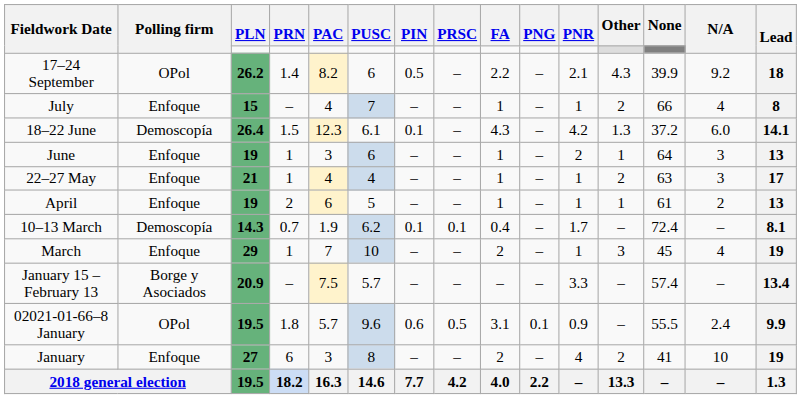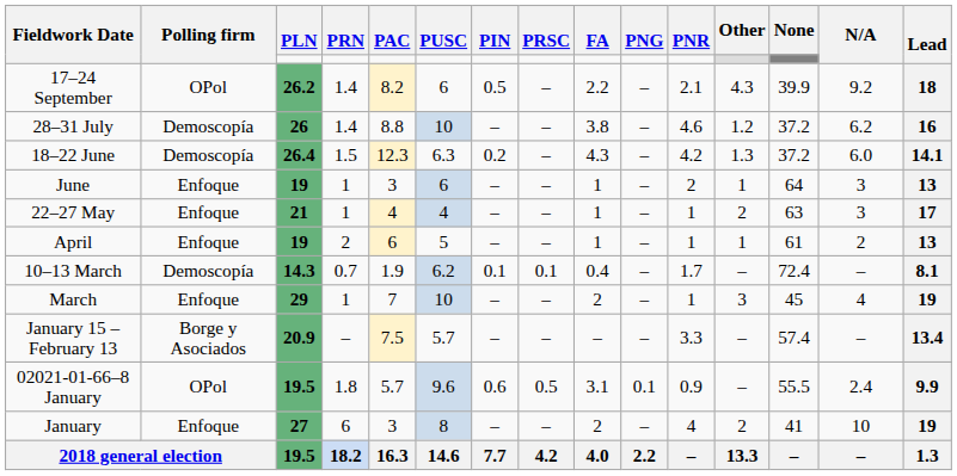+ row: 28–31 July | Demoscopía | 26 | 1.4 | 8.8 | 10 | – | – | 3.8 | – | 4.6 | 1.2 | 37.2 | 6.2 | 16
- row: July | Enfoque | 15 | – | 4 | 7 | – | – | 1 | – | 1 | 2 | 66 | 4 | 8
18–22 June | PUSC: 6.1 -> 6.3
18–22 June | PIN: 0.1 -> 0.2
